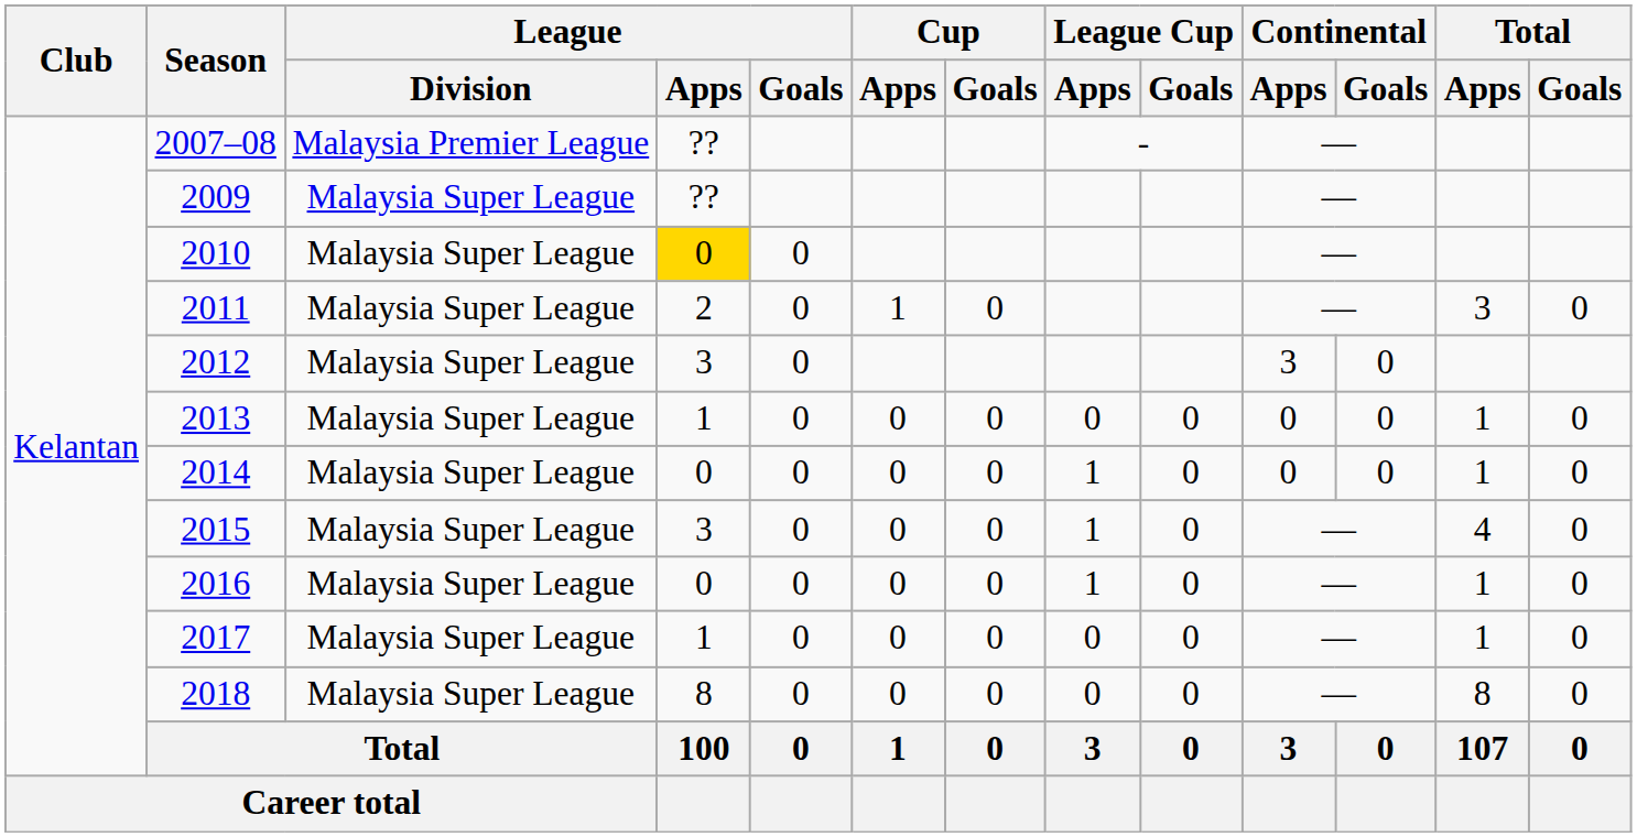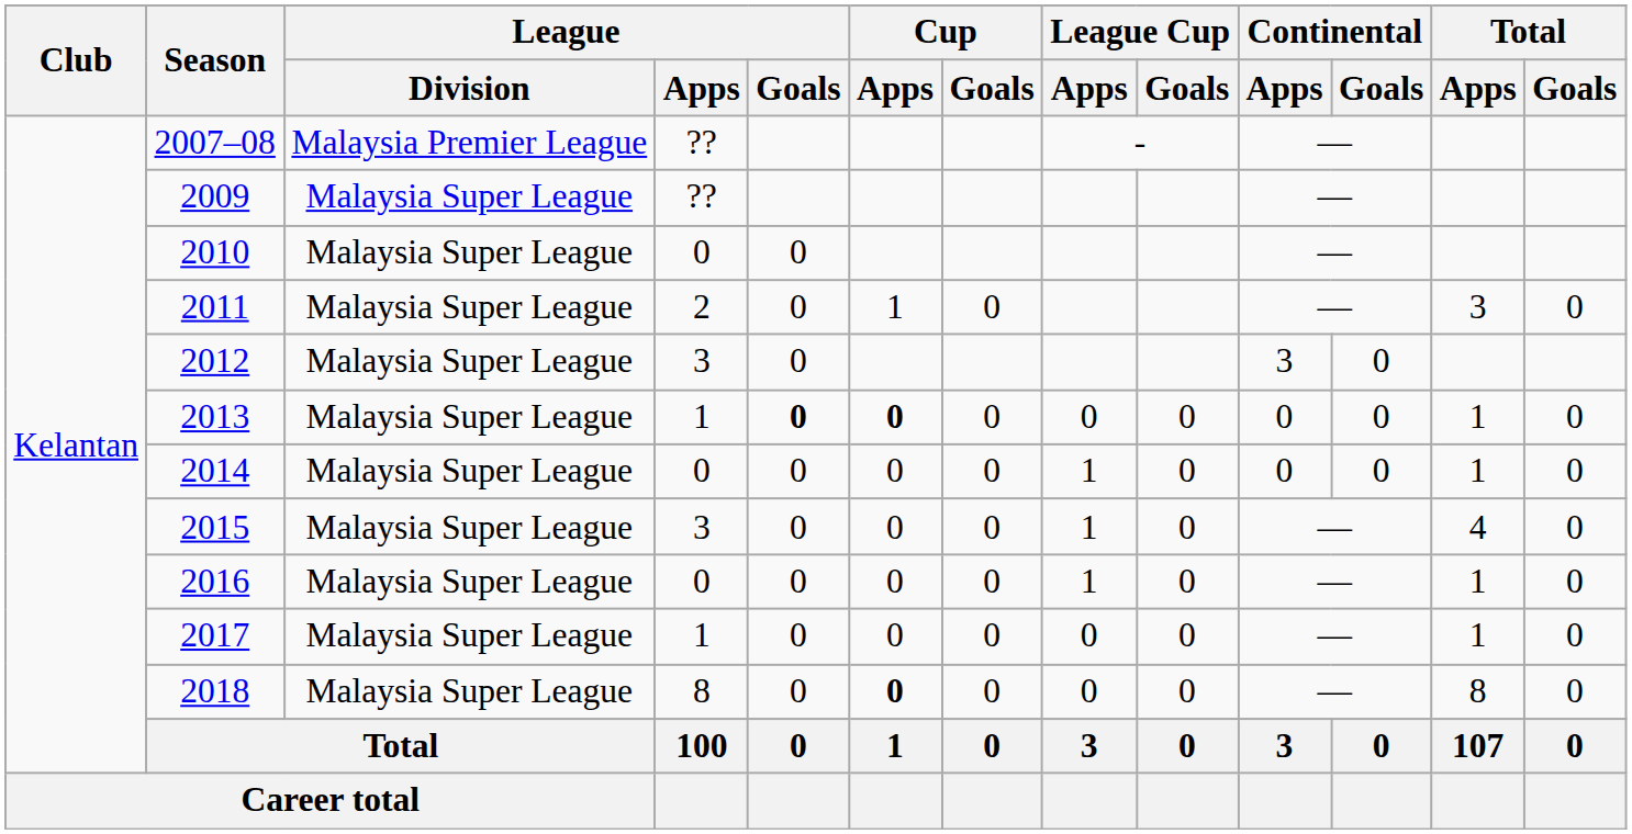2010 | League / Apps: gold background -> no background
2013 | League / Goals: normal -> bold
2013 | Cup / Apps: normal -> bold
2018 | Cup / Apps: normal -> bold
